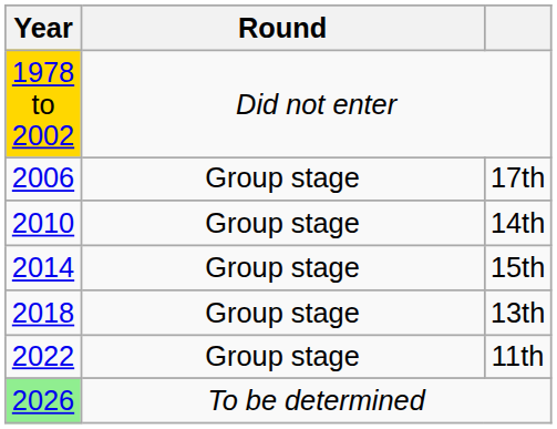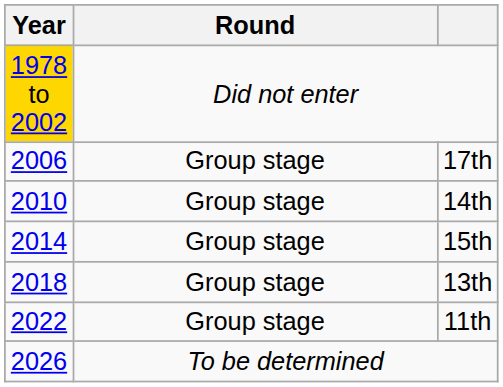To be determined | Year: lightgreen background -> no background
